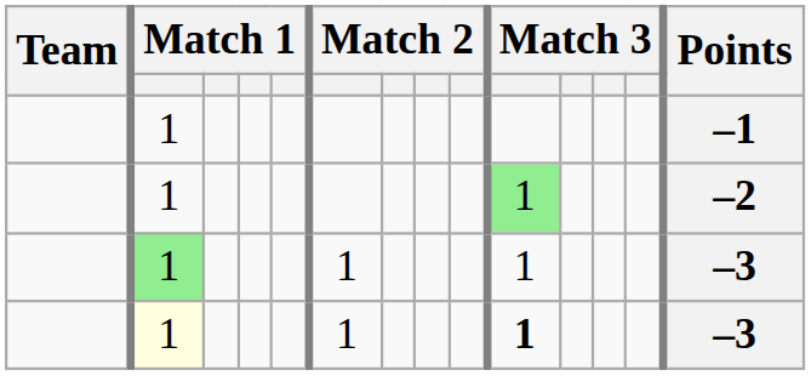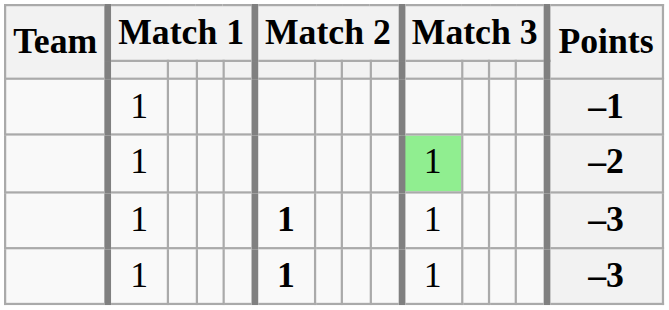row 5 | column 2: lightgreen background -> no background
row 5 | column 6: normal -> bold
row 6 | column 2: lightyellow background -> no background
row 6 | column 6: normal -> bold
row 6 | column 10: bold -> normal
